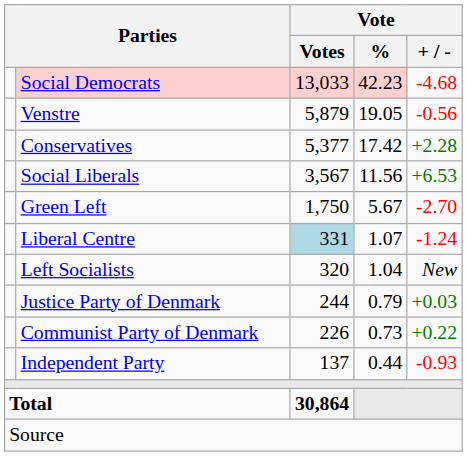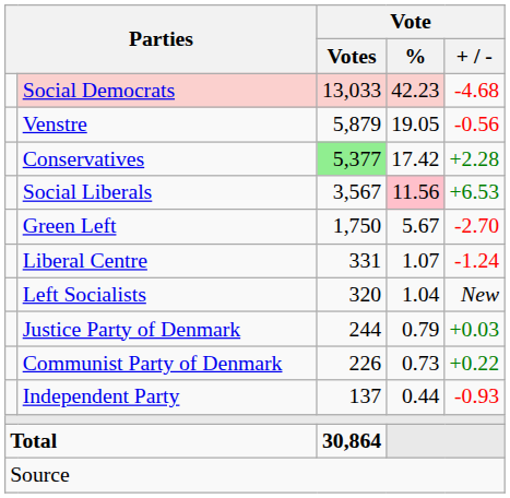Conservatives | Vote / Votes: no background -> lightgreen background
Social Liberals | Vote / %: no background -> pink background
Liberal Centre | Vote / Votes: lightblue background -> no background
